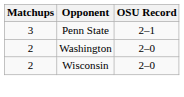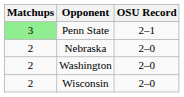Penn State | Matchups: no background -> lightgreen background
+ row: 2 | Nebraska | 2–0
